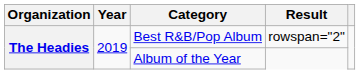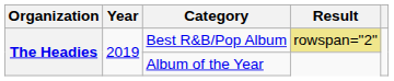Best R&B/Pop Album | Result: no background -> khaki background
